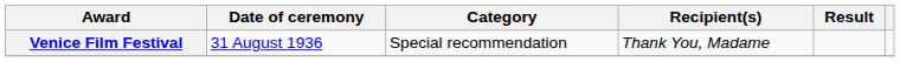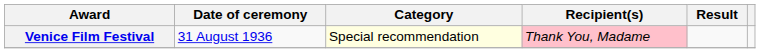Venice Film Festival | Category: no background -> lightyellow background
Venice Film Festival | Recipient(s): no background -> pink background
